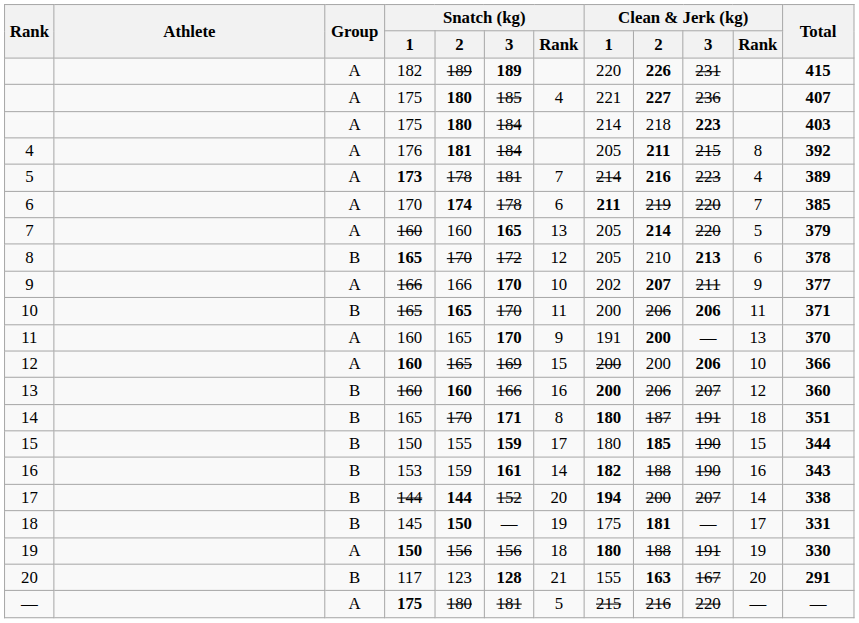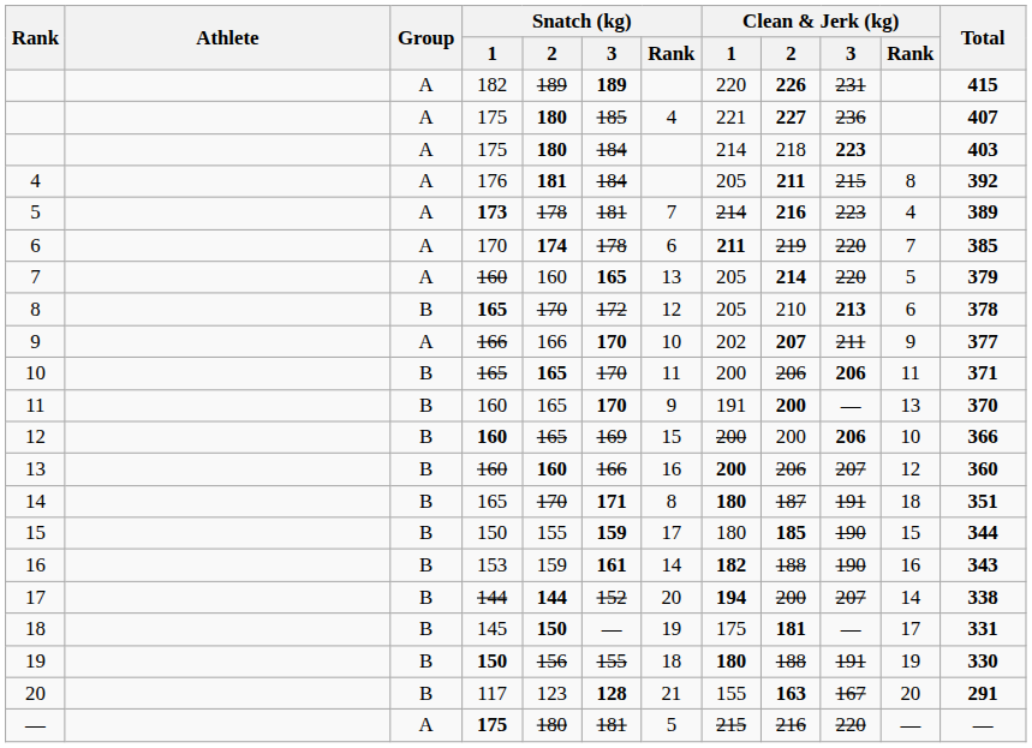row 13 | Group: A -> B
row 14 | Group: A -> B
row 21 | Group: A -> B
row 21 | Snatch (kg) / 3: 156 -> 155
